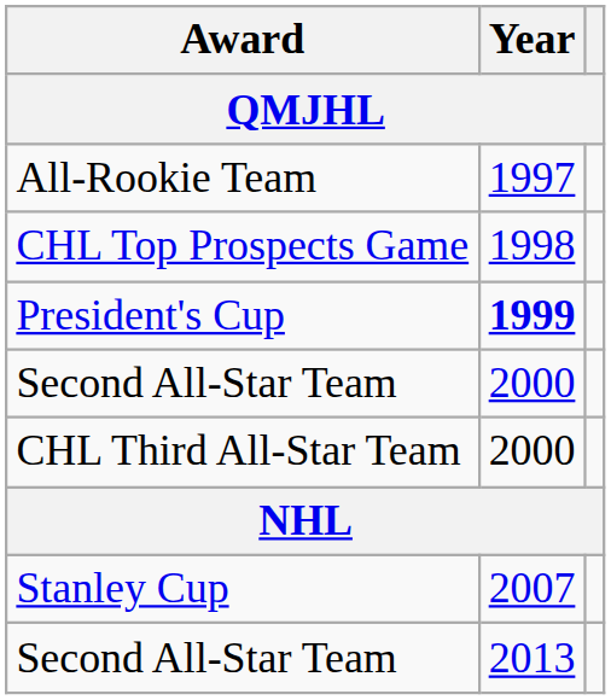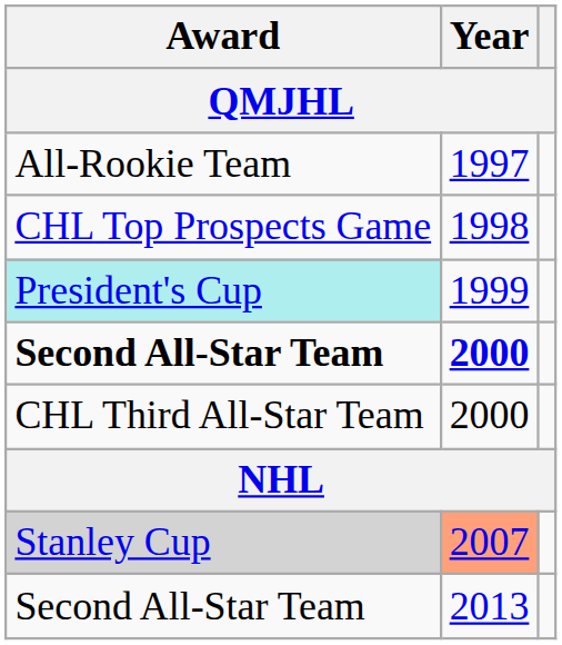President's Cup | Award: no background -> paleturquoise background
President's Cup | Year: bold -> normal
Second All-Star Team / 2000 | Award: normal -> bold
Second All-Star Team / 2000 | Year: normal -> bold
Stanley Cup | Award: no background -> lightgrey background
Stanley Cup | Year: no background -> lightsalmon background
